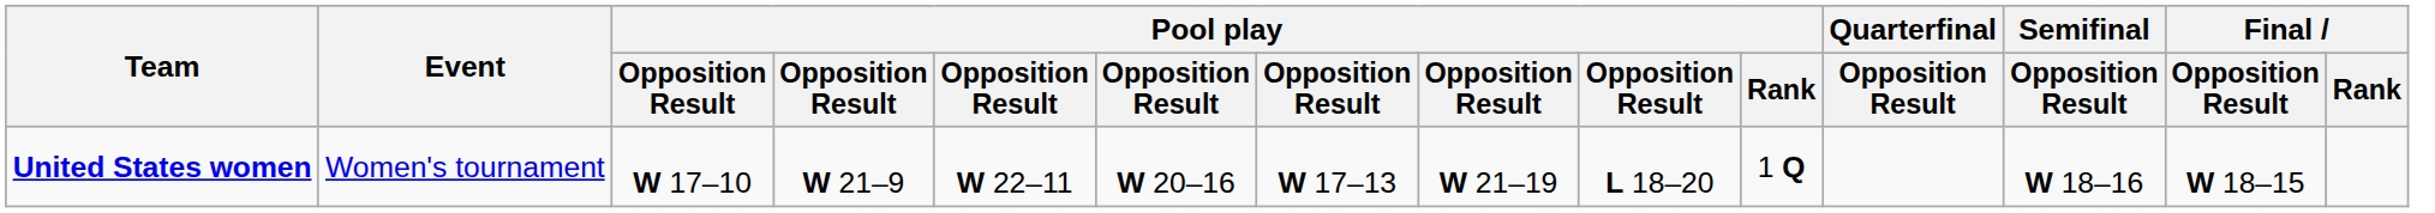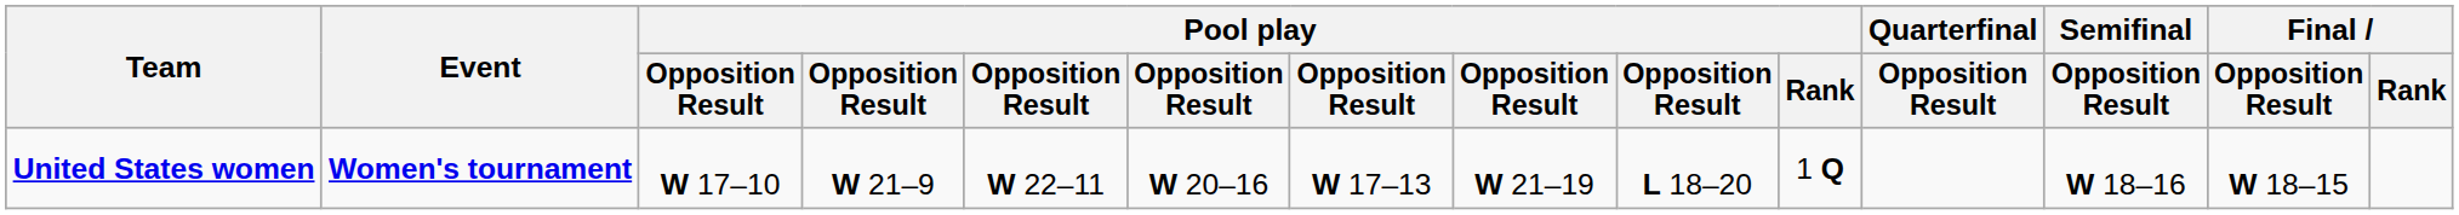United States women | Event: normal -> bold
